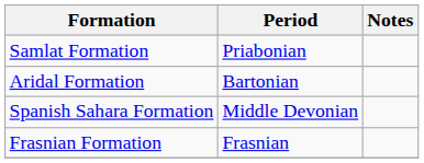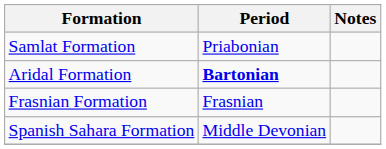Aridal Formation | Period: normal -> bold
rows swapped: Frasnian Formation <-> Spanish Sahara Formation
